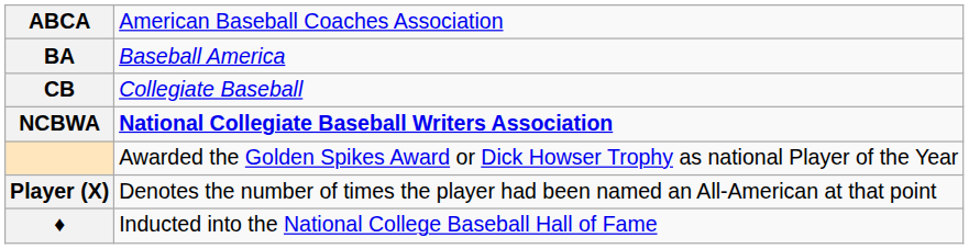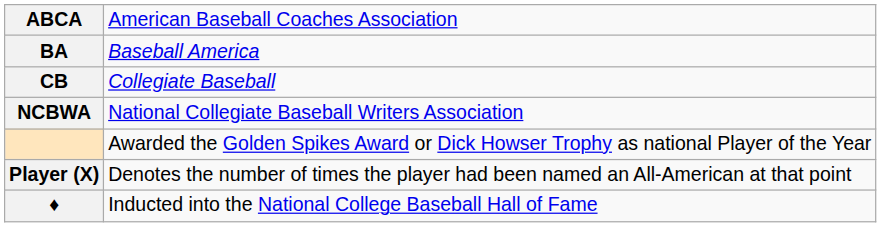NCBWA | column 2: bold -> normal
